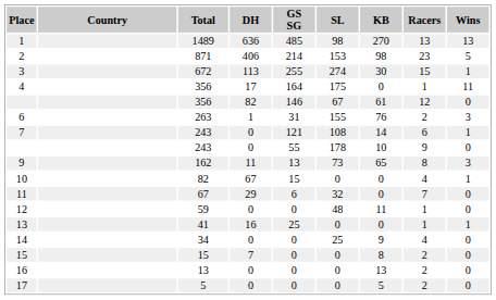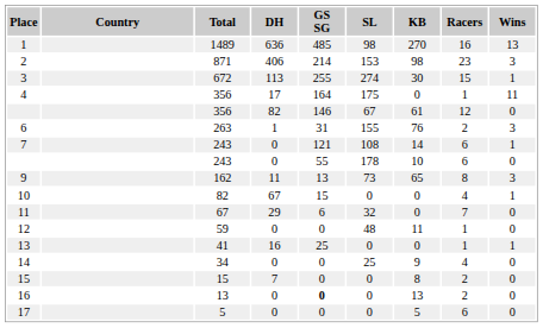row 2 | Racers: 13 -> 16
row 3 | Wins: 5 -> 3
row 9 | Racers: 9 -> 6
row 17 | GS SG: normal -> bold
row 18 | Racers: 2 -> 6
